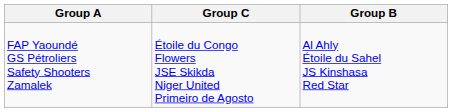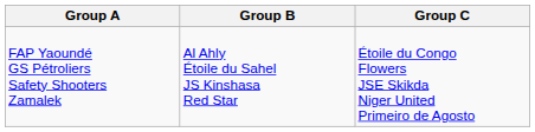columns swapped: Group B <-> Group C
